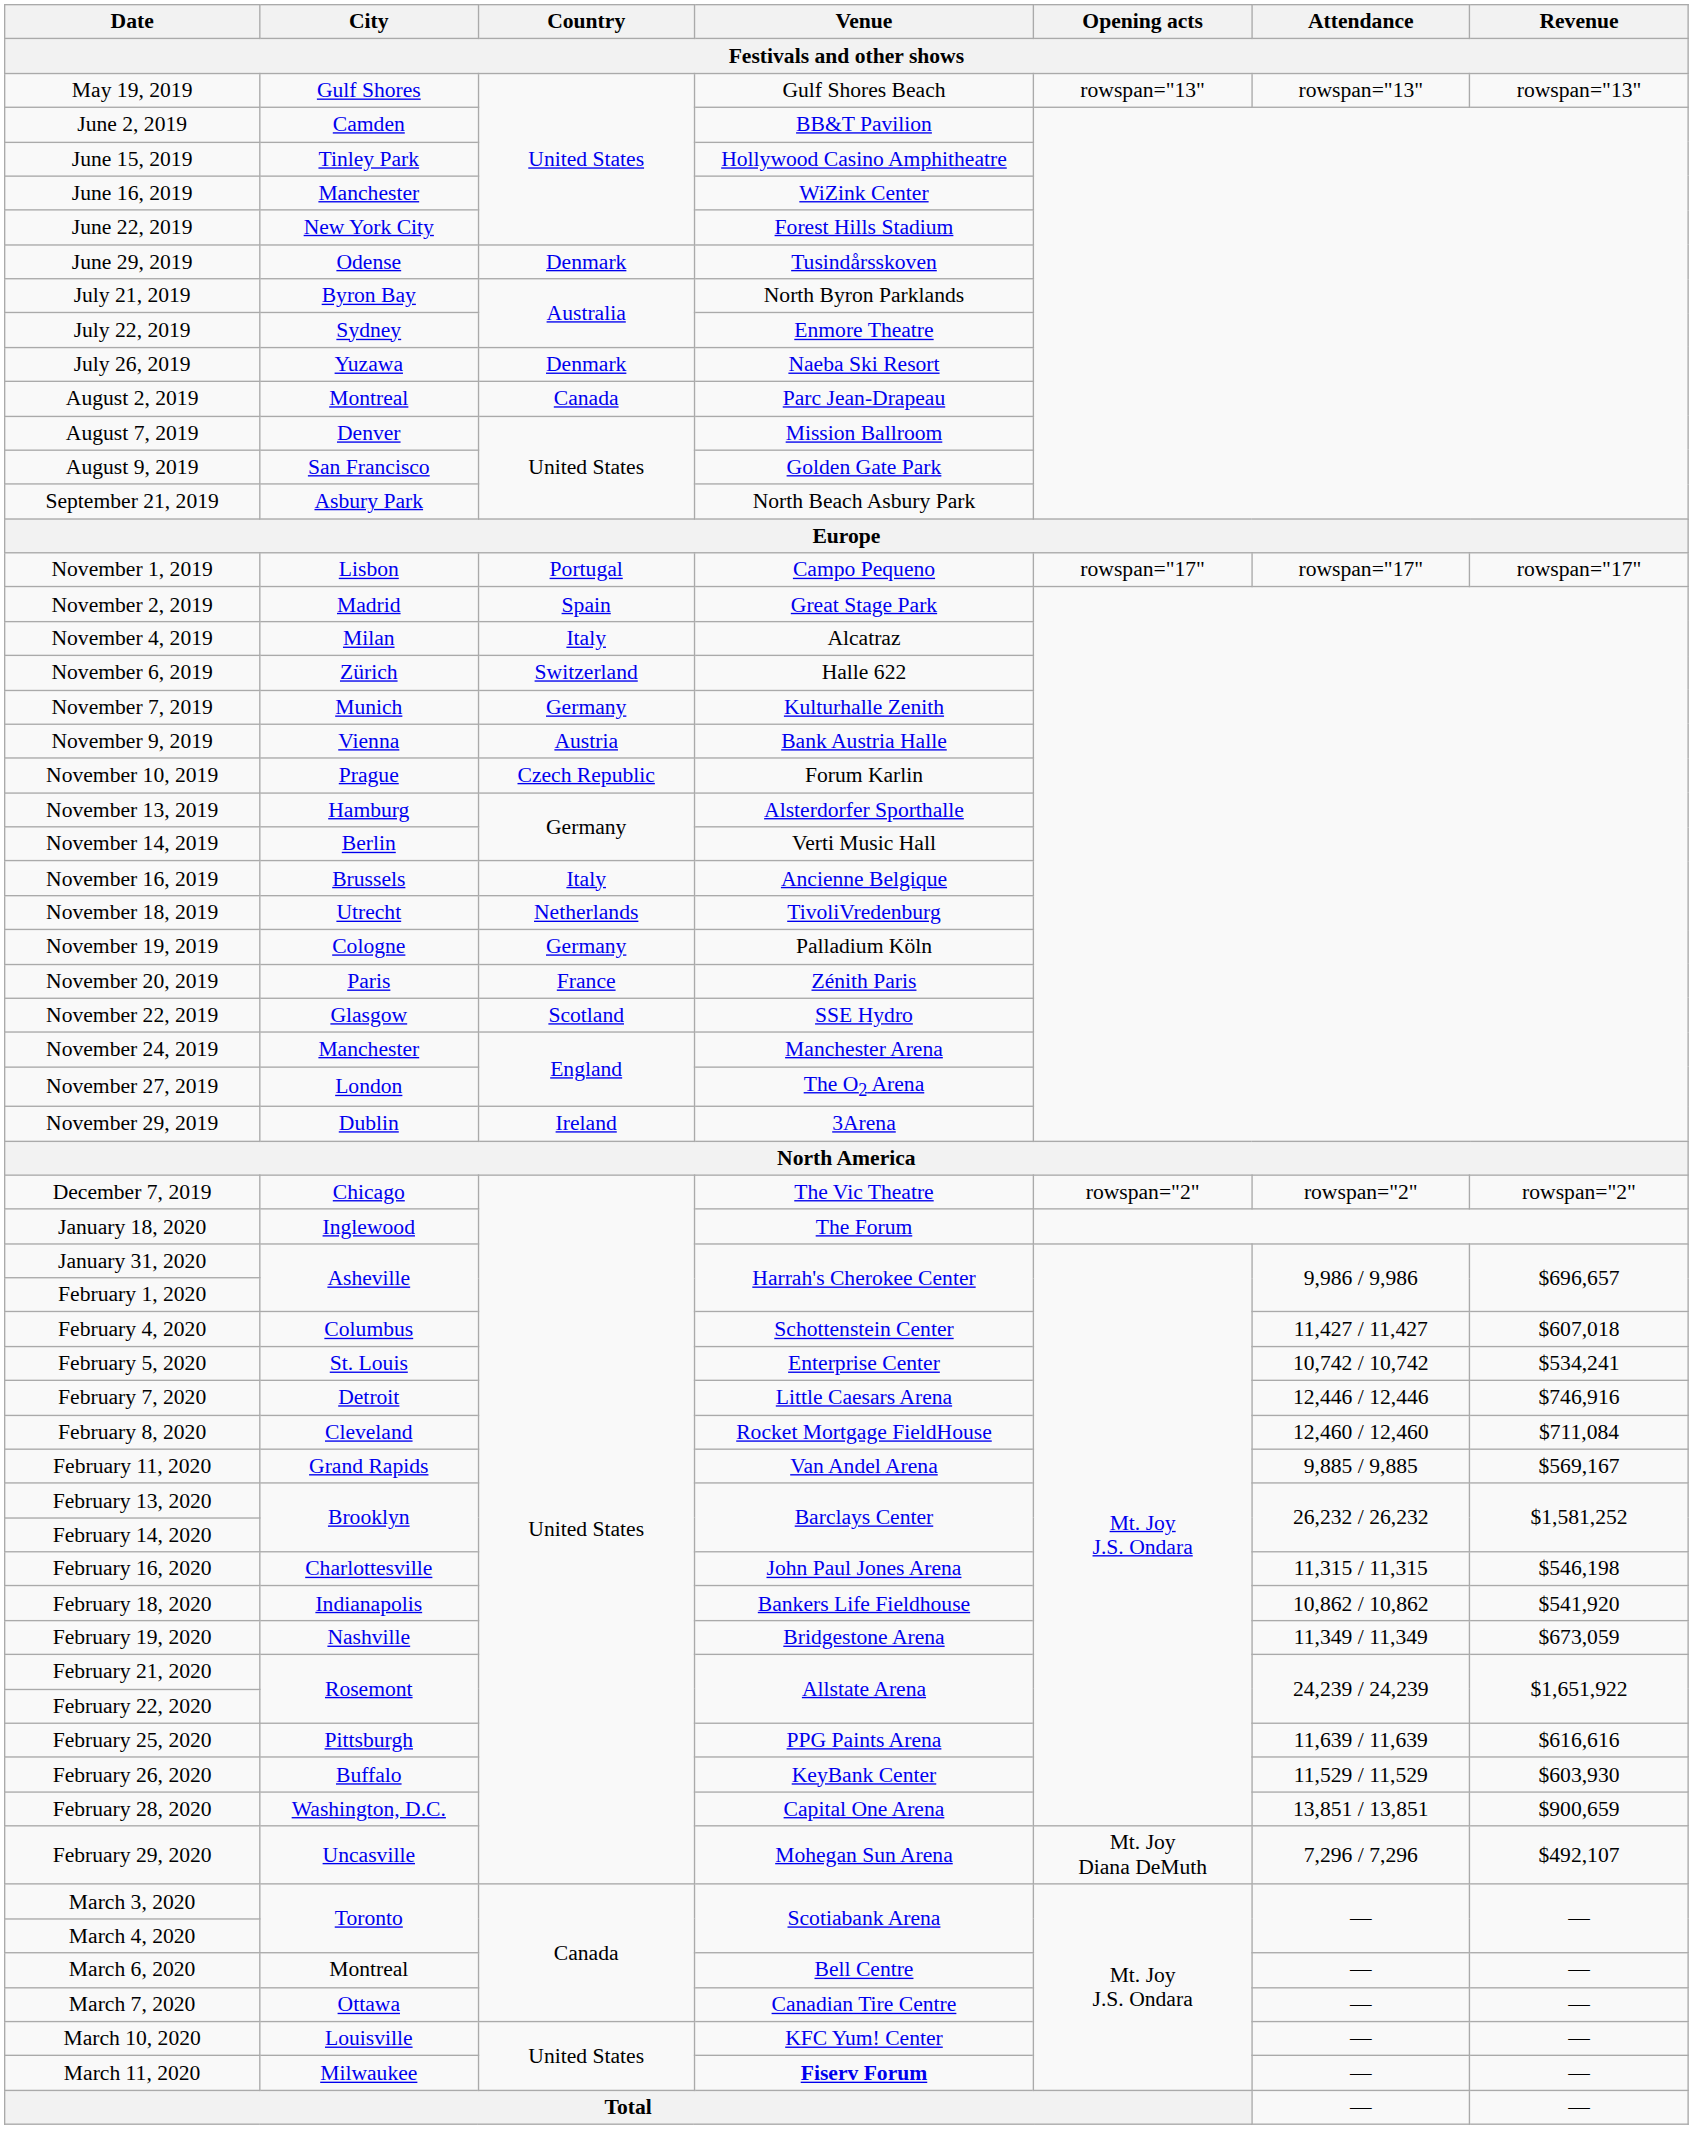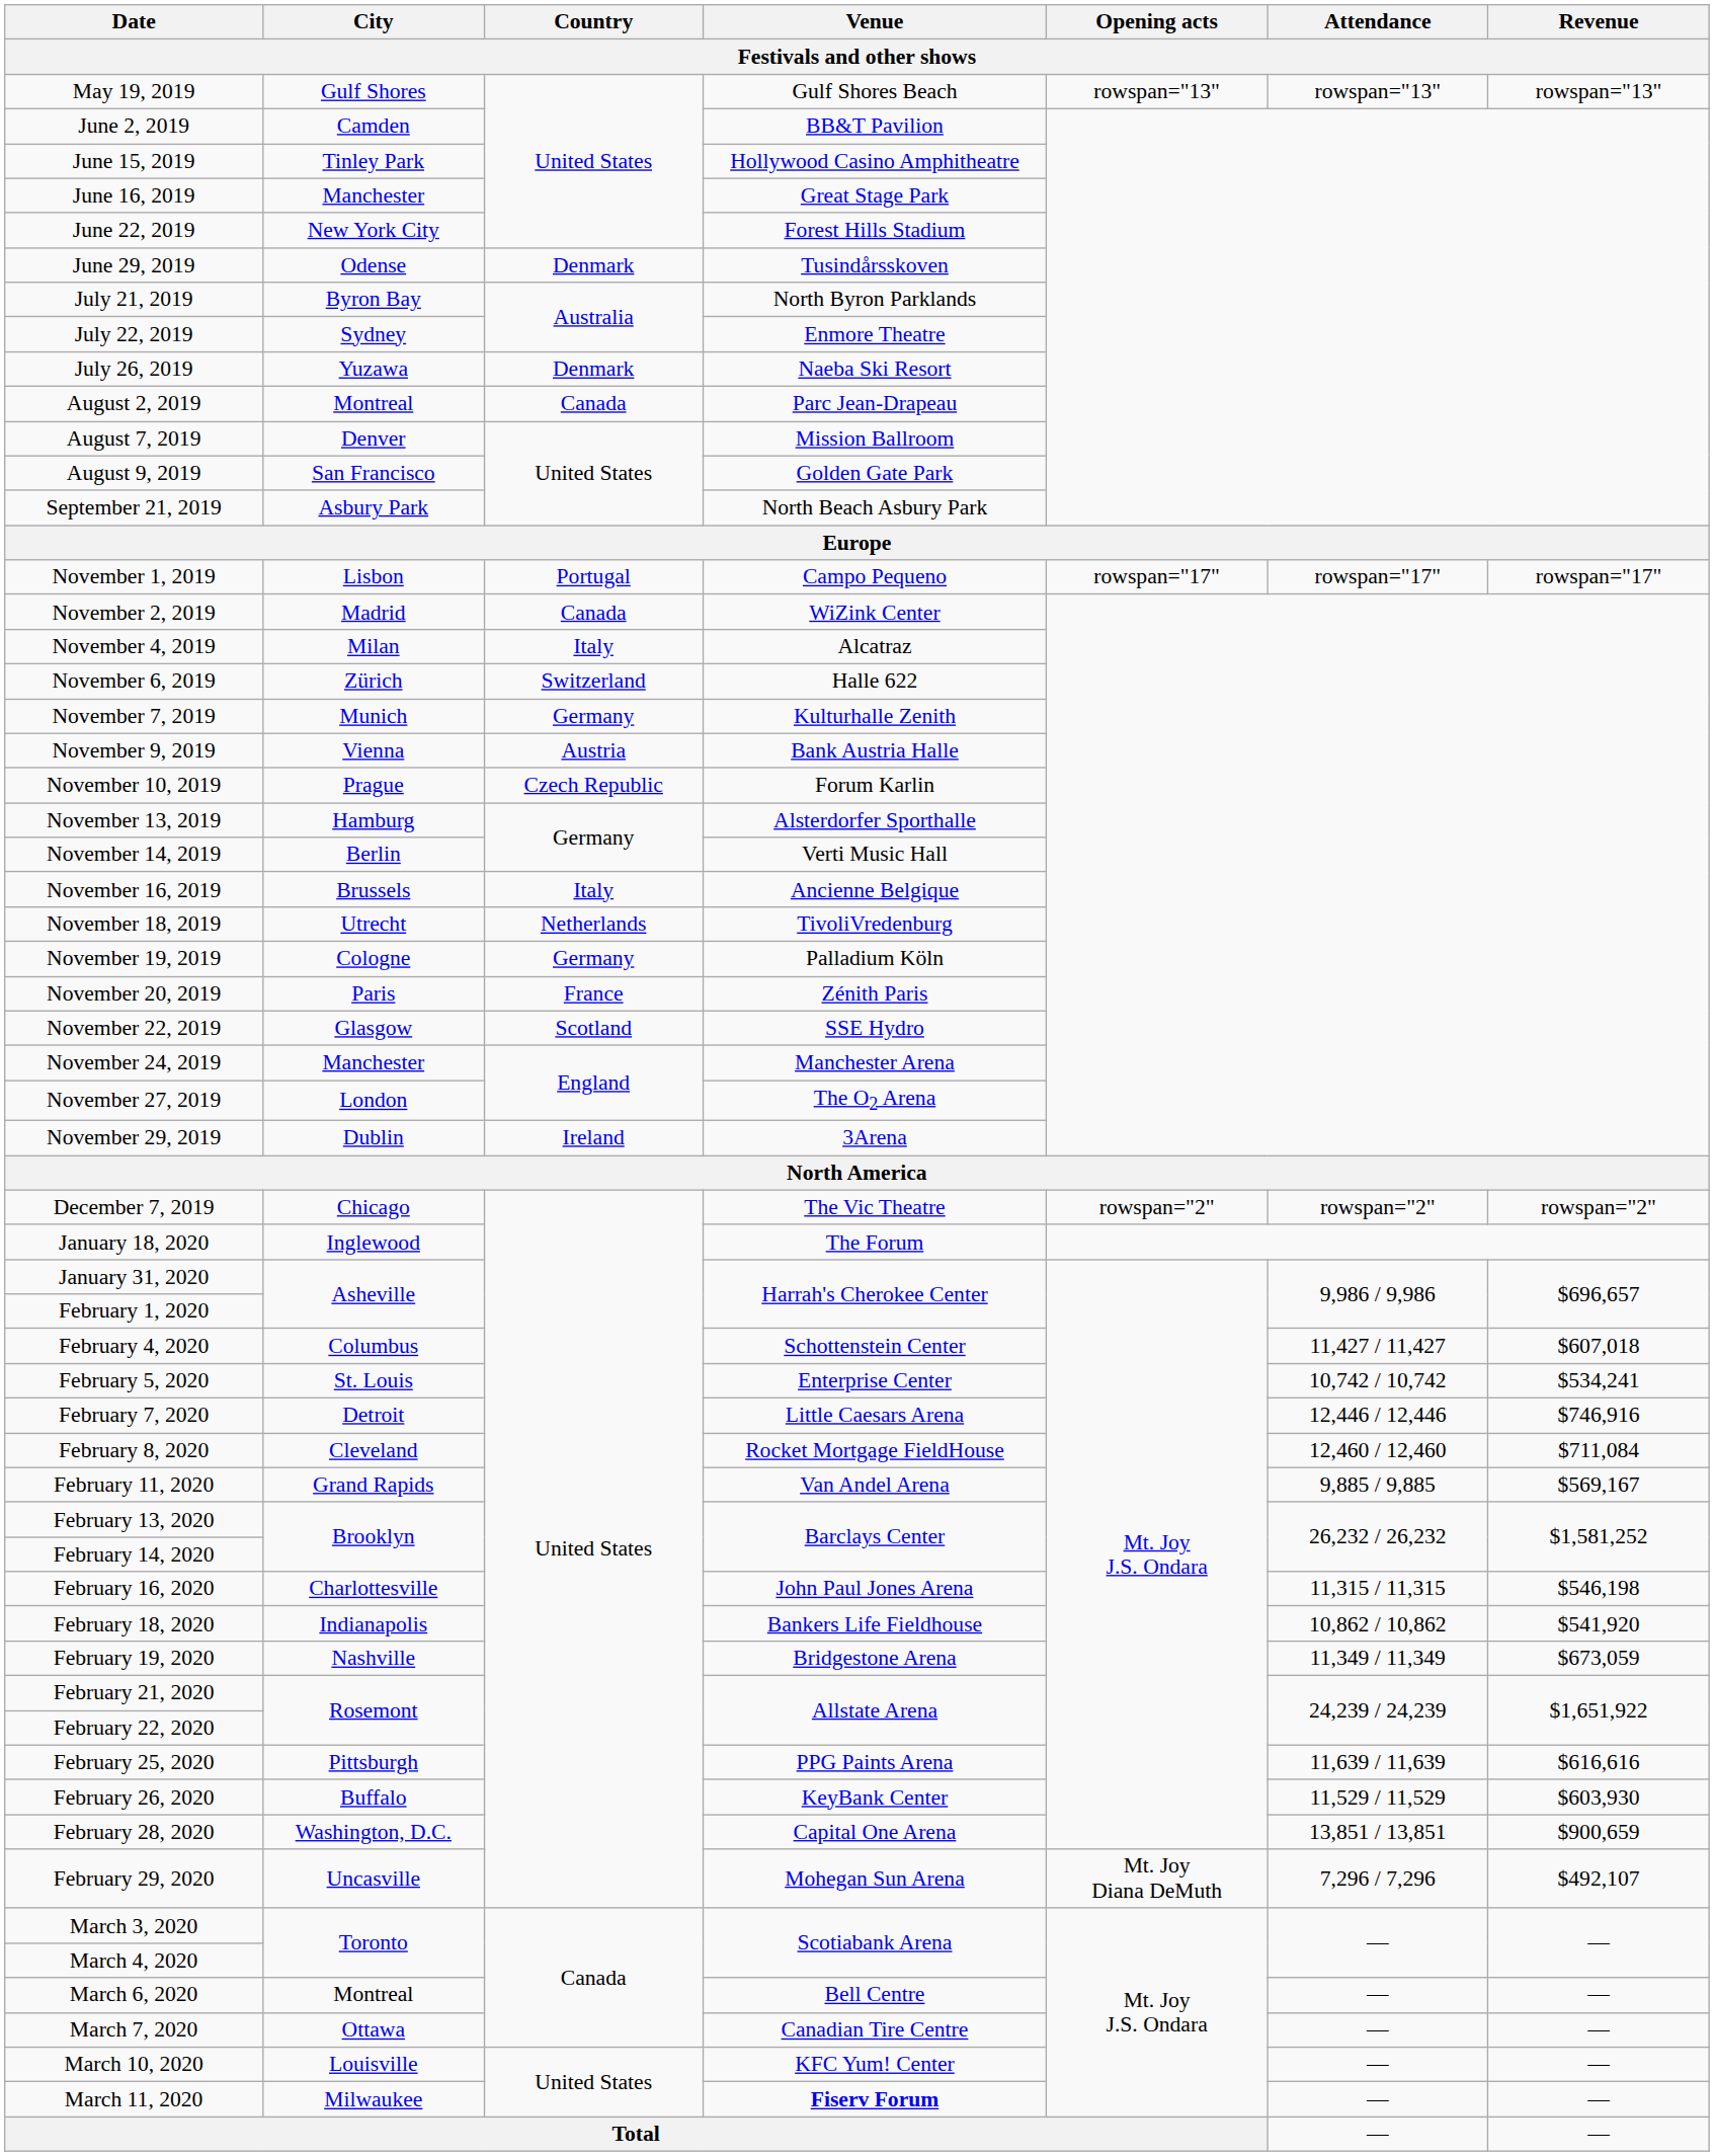June 16, 2019 | Venue: WiZink Center -> Great Stage Park
November 2, 2019 | Country: Spain -> Canada
November 2, 2019 | Venue: Great Stage Park -> WiZink Center
